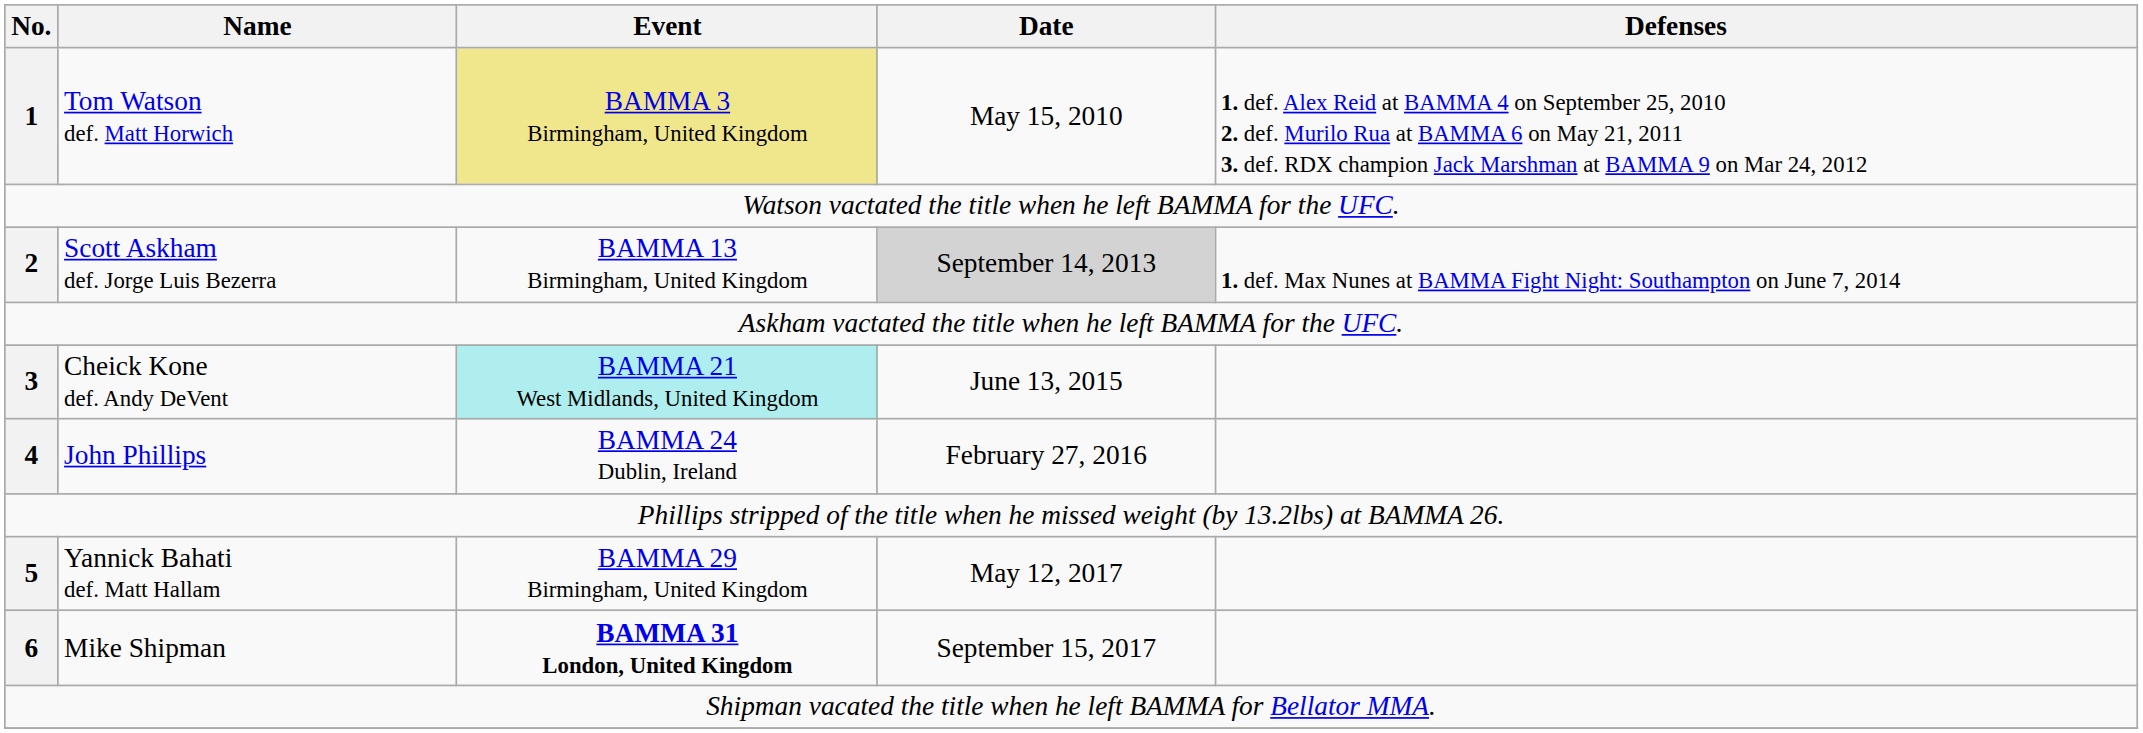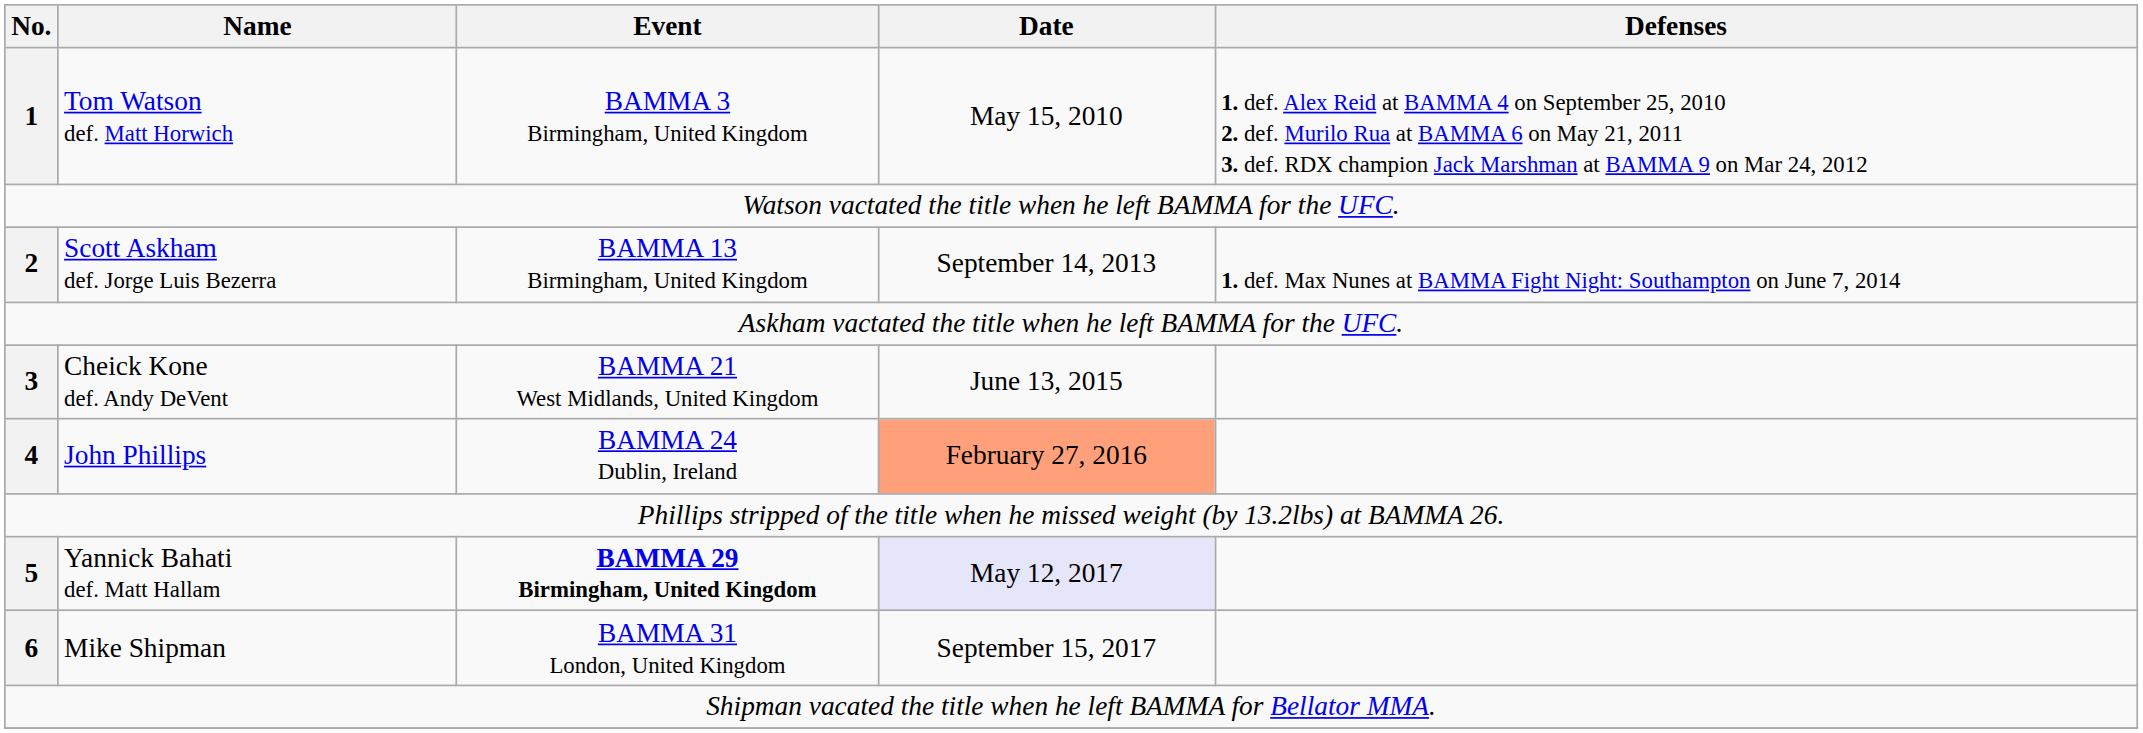Tom Watson def. Matt Horwich | Event: khaki background -> no background
Scott Askham def. Jorge Luis Bezerra | Date: lightgrey background -> no background
Cheick Kone def. Andy DeVent | Event: paleturquoise background -> no background
John Phillips | Date: no background -> lightsalmon background
Yannick Bahati def. Matt Hallam | Event: normal -> bold
Yannick Bahati def. Matt Hallam | Date: no background -> lavender background
Mike Shipman | Event: bold -> normal
